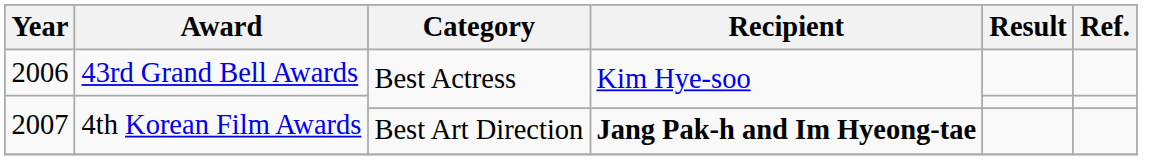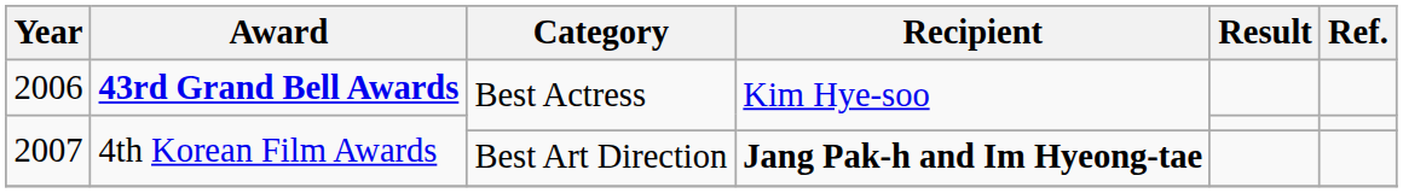2006 | Award: normal -> bold
